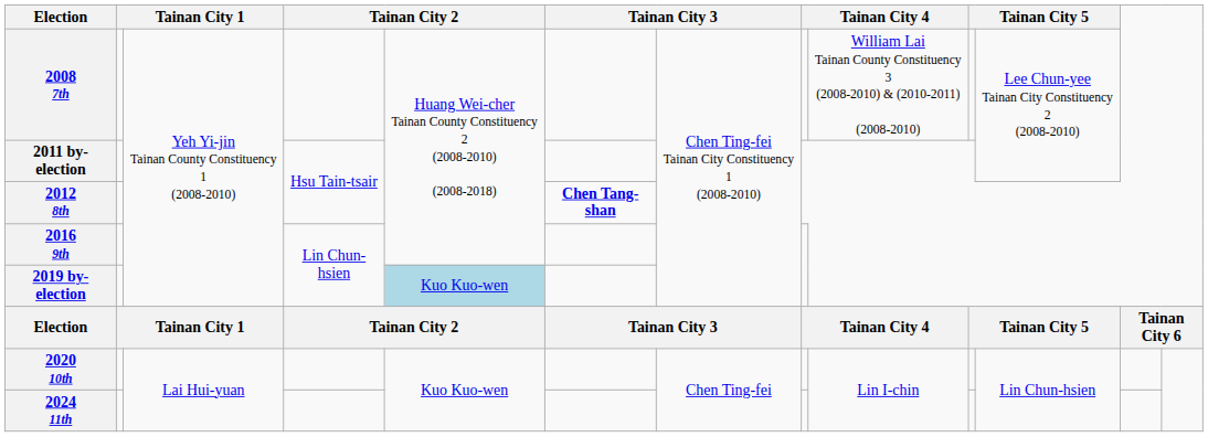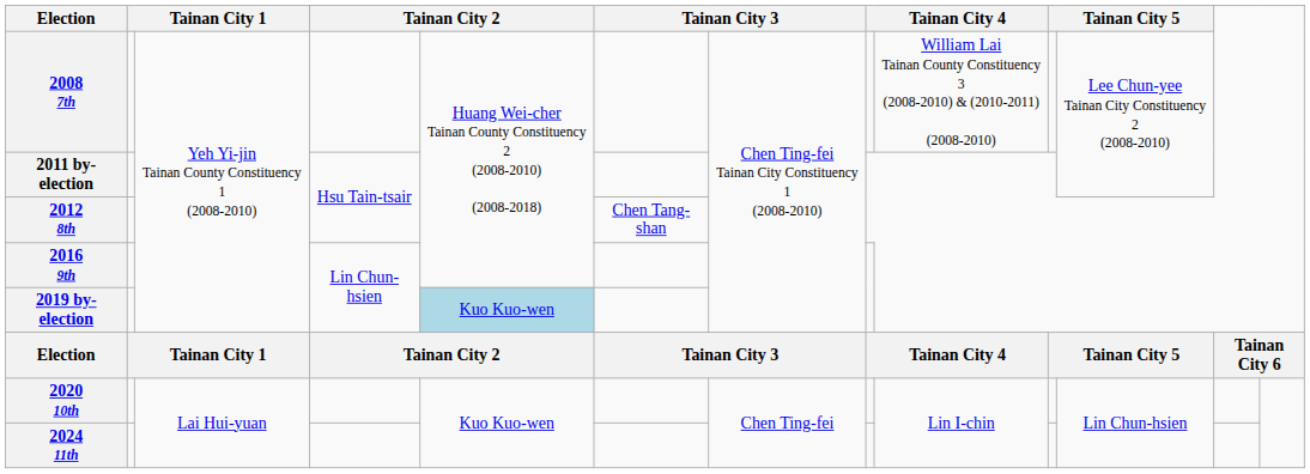2012 8th | column 6: bold -> normal
